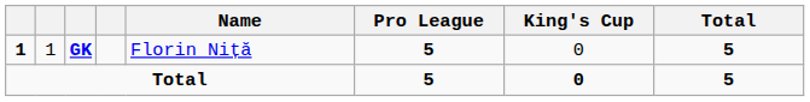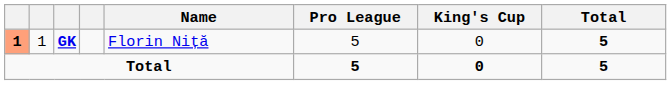row 2 | column 1: no background -> lightsalmon background
row 2 | Pro League: bold -> normal
